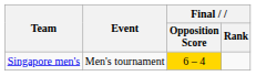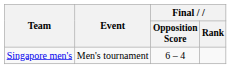Singapore men's | Final / Opposition Score: gold background -> no background
